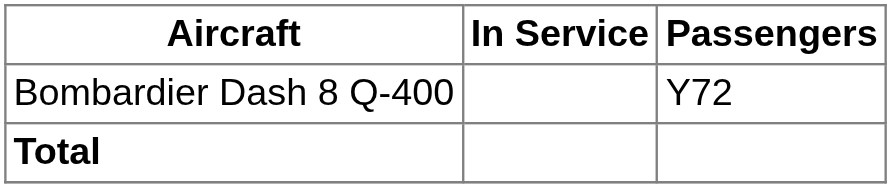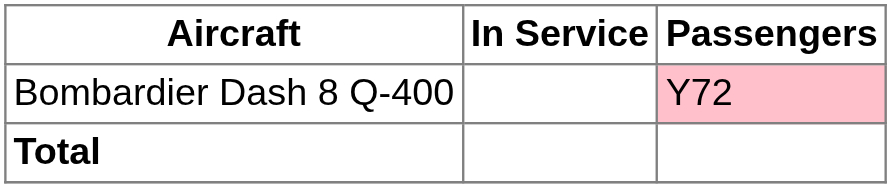Bombardier Dash 8 Q-400 | Passengers: no background -> pink background
